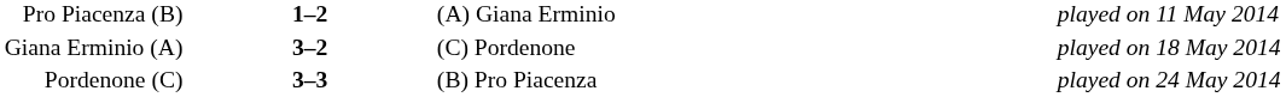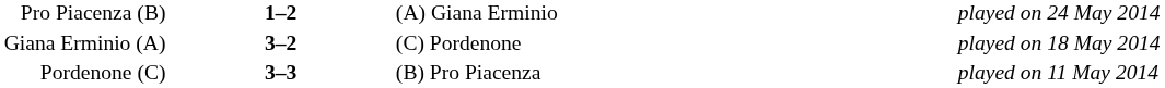Pro Piacenza (B) | column 4: played on 11 May 2014 -> played on 24 May 2014
Pordenone (C) | column 4: played on 24 May 2014 -> played on 11 May 2014
